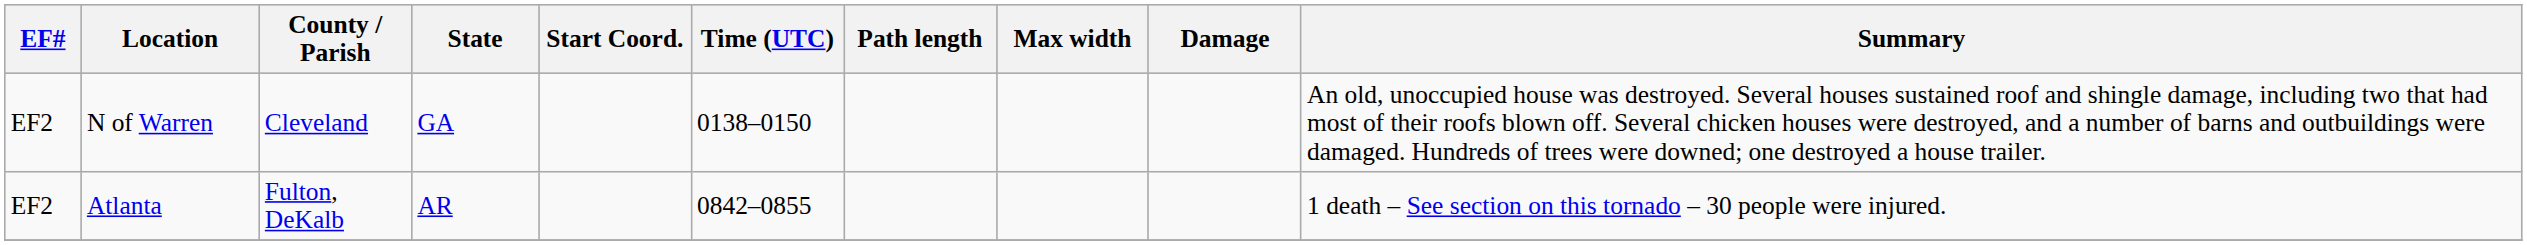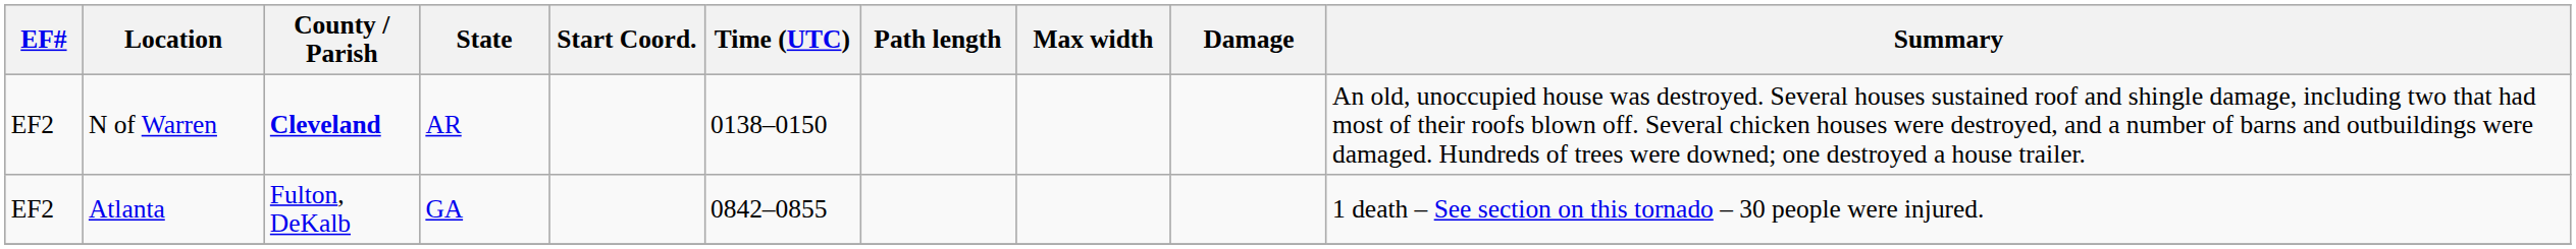N of Warren | County / Parish: normal -> bold
N of Warren | State: GA -> AR
Atlanta | State: AR -> GA
